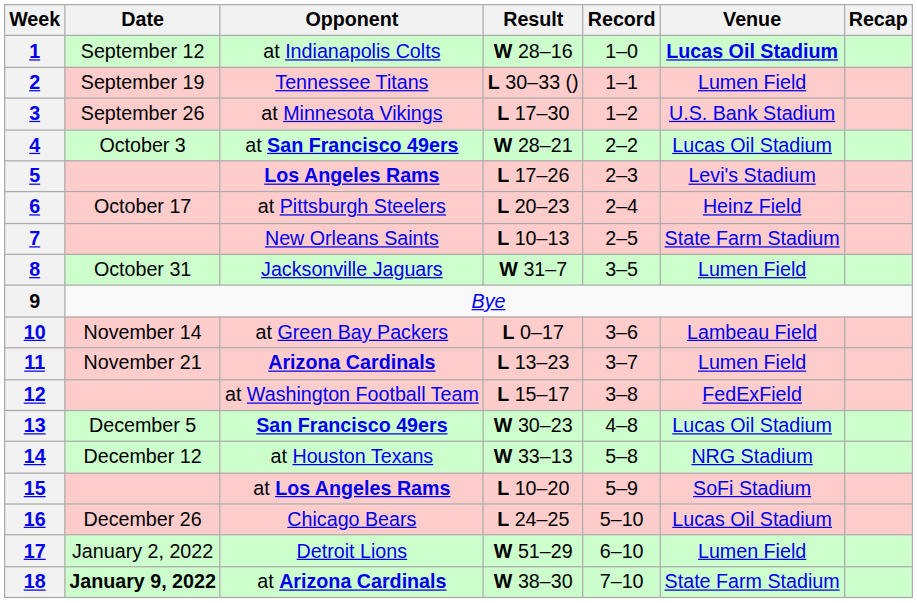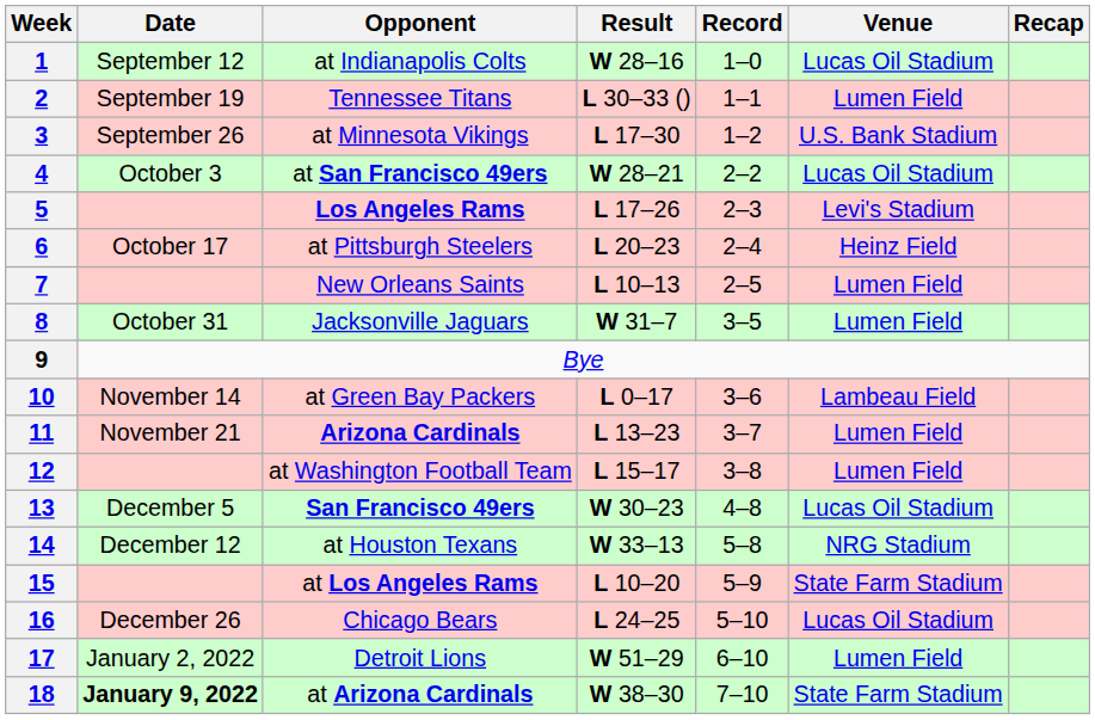1 | Venue: bold -> normal
7 | Venue: State Farm Stadium -> Lumen Field
12 | Venue: FedExField -> Lumen Field
15 | Venue: SoFi Stadium -> State Farm Stadium
